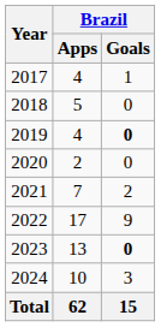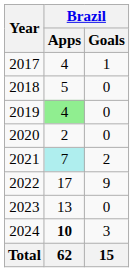2019 | Brazil / Apps: no background -> lightgreen background
2019 | Brazil / Goals: bold -> normal
2021 | Brazil / Apps: no background -> paleturquoise background
2023 | Brazil / Goals: bold -> normal
2024 | Brazil / Apps: normal -> bold
